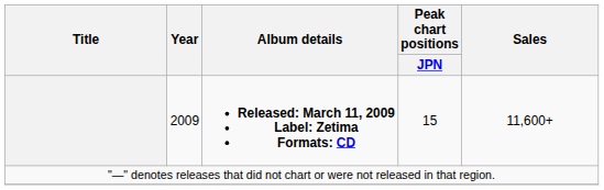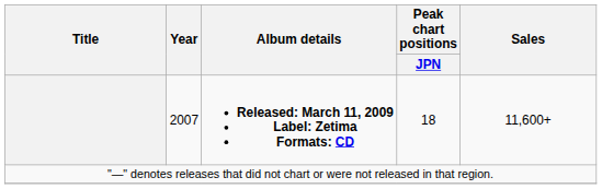row 3 | Year: 2009 -> 2007
row 3 | Peak chart positions / JPN: 15 -> 18
